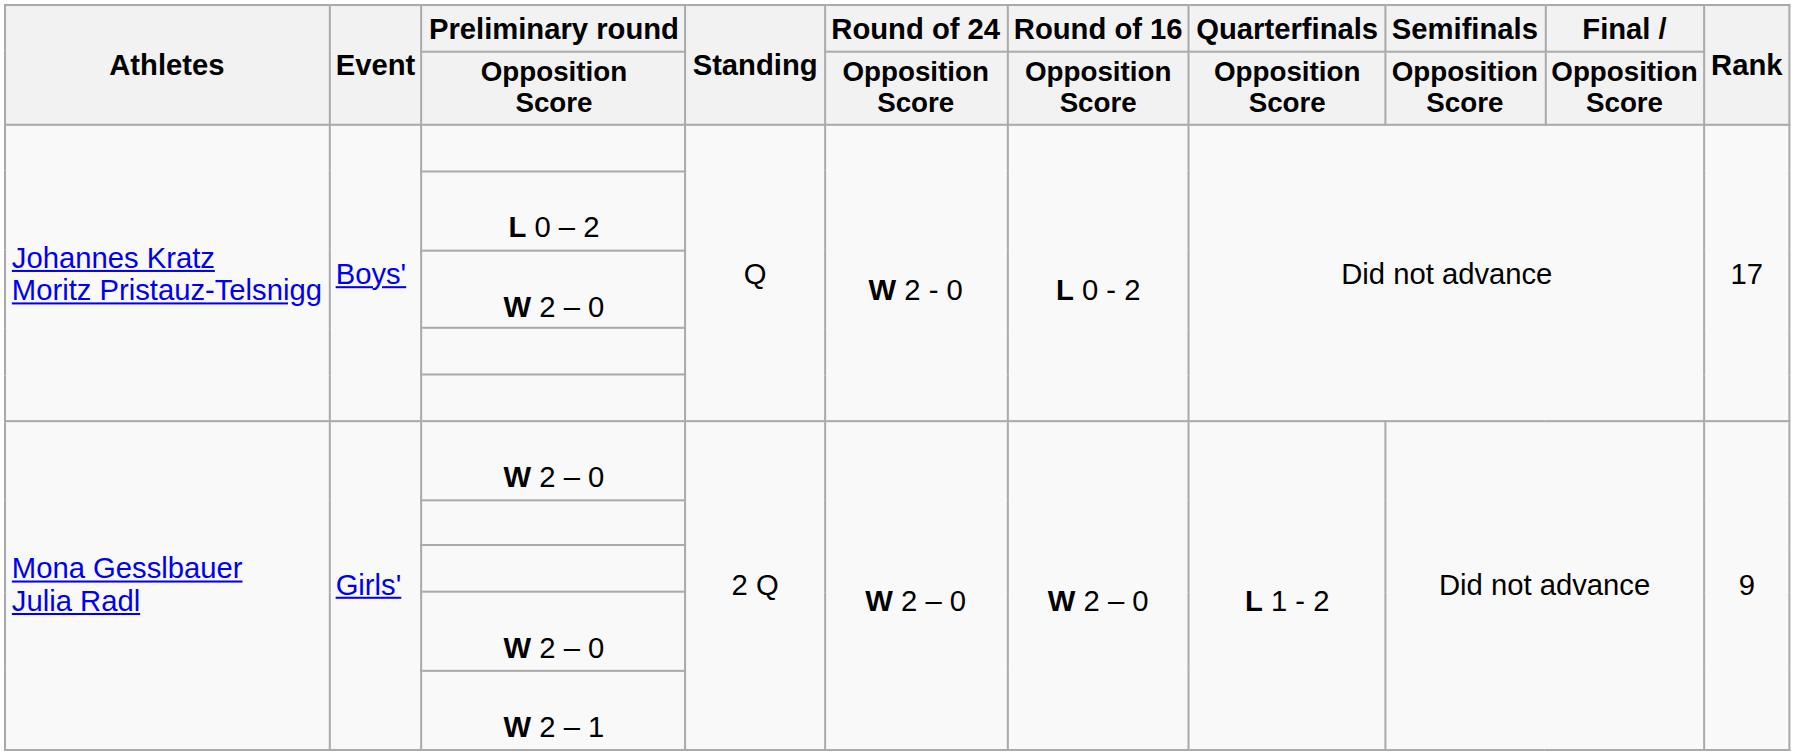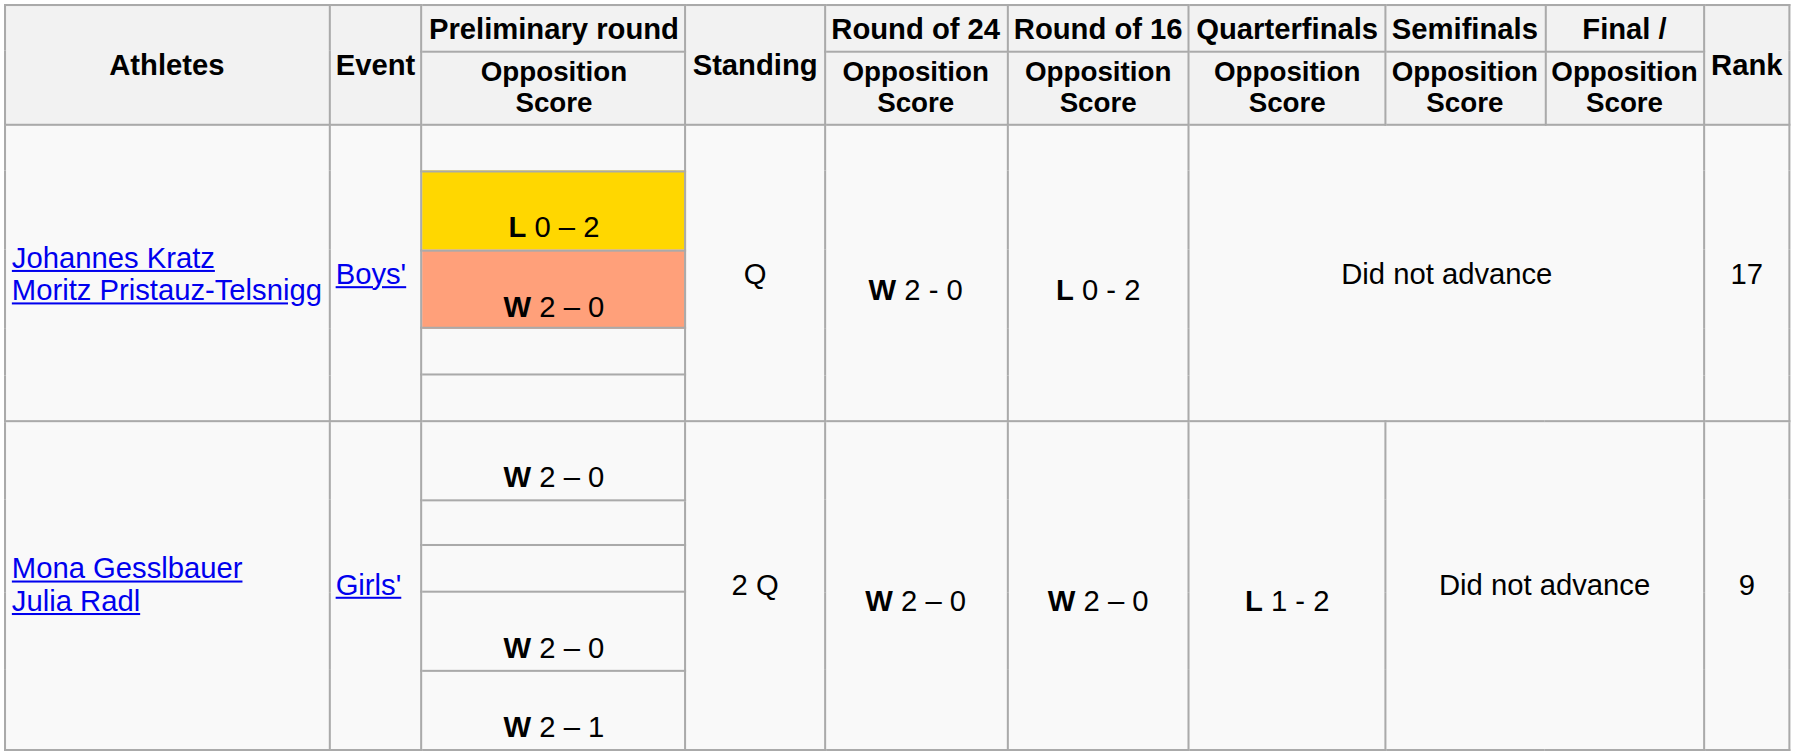L 0 – 2 | Preliminary round / Opposition Score: no background -> gold background
Johannes Kratz Moritz Pristauz-Telsnigg / W 2 – 0 | Preliminary round / Opposition Score: no background -> lightsalmon background
